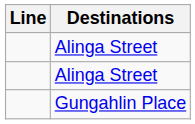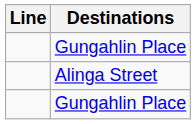row 2 | Destinations: Alinga Street -> Gungahlin Place
